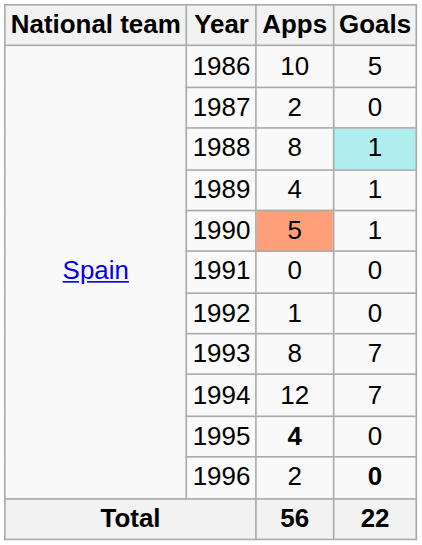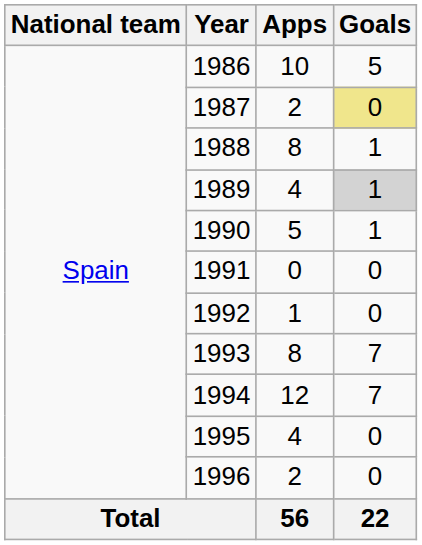1987 | Goals: no background -> khaki background
1988 | Goals: paleturquoise background -> no background
1989 | Goals: no background -> lightgrey background
1990 | Apps: lightsalmon background -> no background
1995 | Apps: bold -> normal
1996 | Goals: bold -> normal
